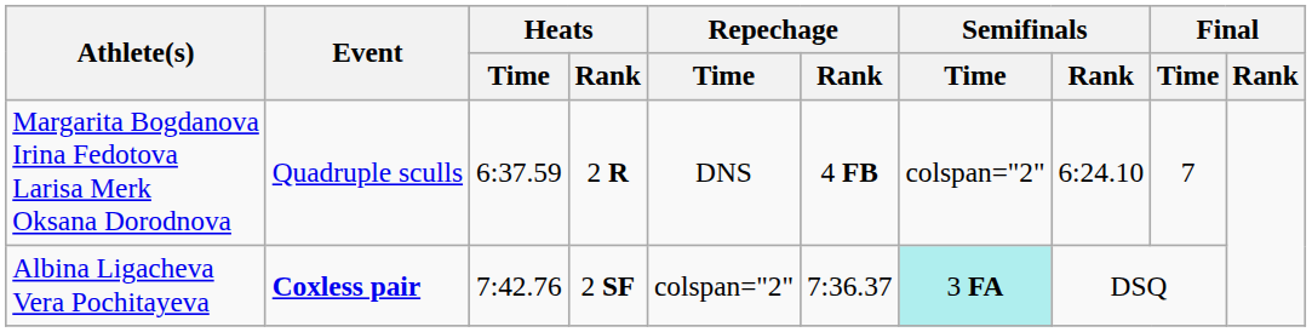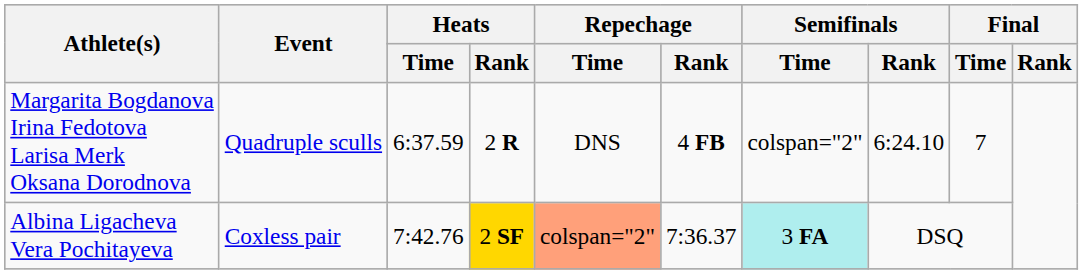Albina Ligacheva Vera Pochitayeva | Event: bold -> normal
Albina Ligacheva Vera Pochitayeva | Heats / Rank: no background -> gold background
Albina Ligacheva Vera Pochitayeva | Repechage / Time: no background -> lightsalmon background
